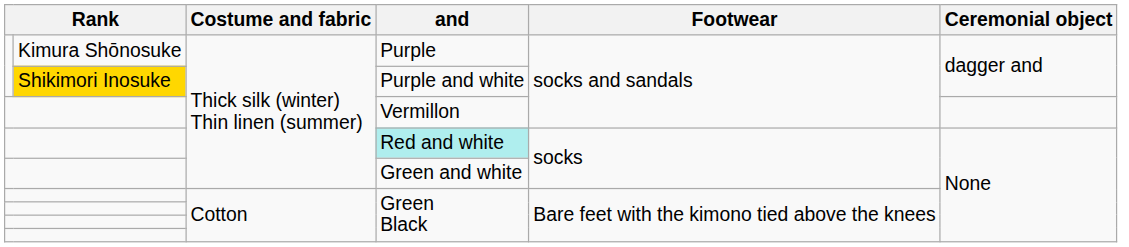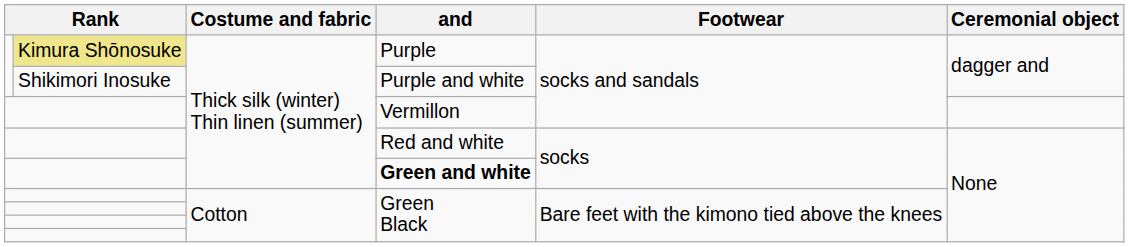Purple | column 2: no background -> khaki background
Purple and white | column 2: gold background -> no background
Red and white | and: paleturquoise background -> no background
Green and white | and: normal -> bold
